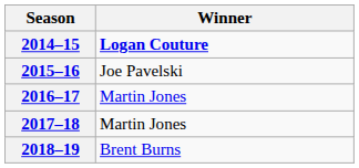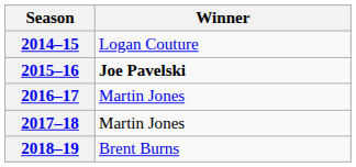2014–15 | Winner: bold -> normal
2015–16 | Winner: normal -> bold
